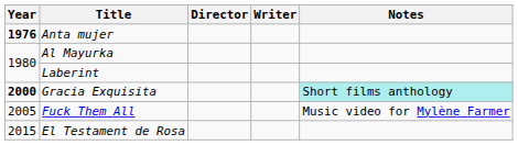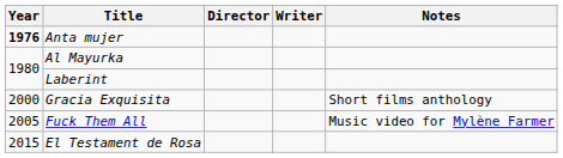Gracia Exquisita | Year: bold -> normal
Gracia Exquisita | Notes: paleturquoise background -> no background
